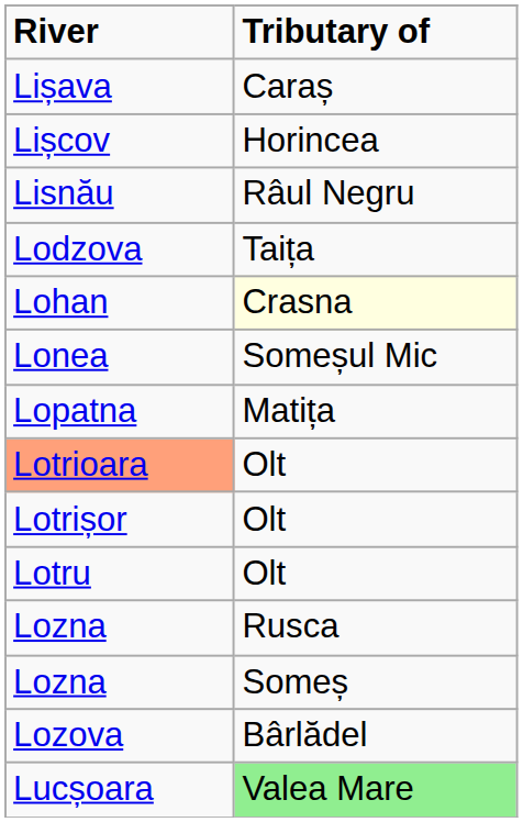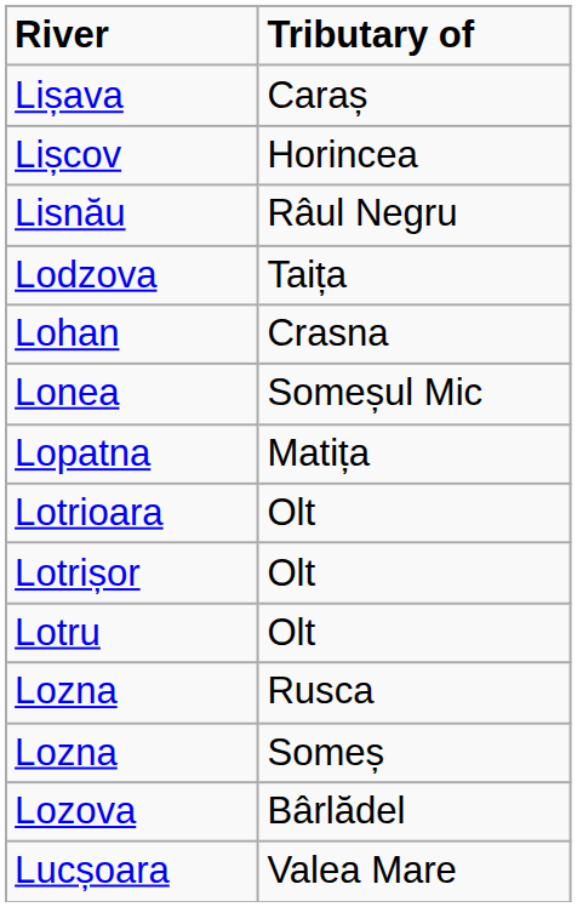row 6 | Tributary of: lightyellow background -> no background
row 9 | River: lightsalmon background -> no background
row 15 | Tributary of: lightgreen background -> no background
